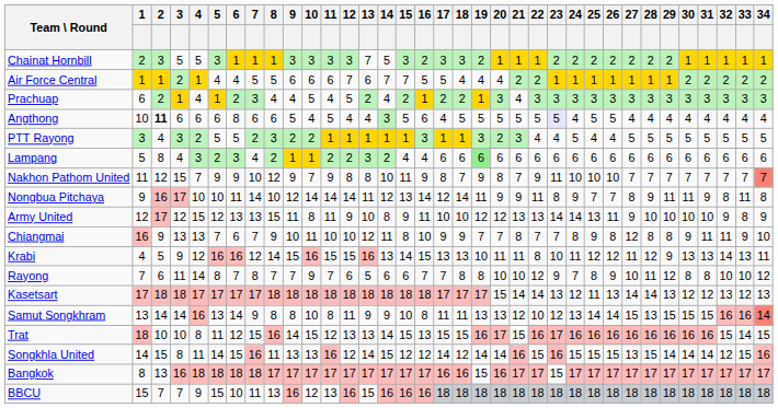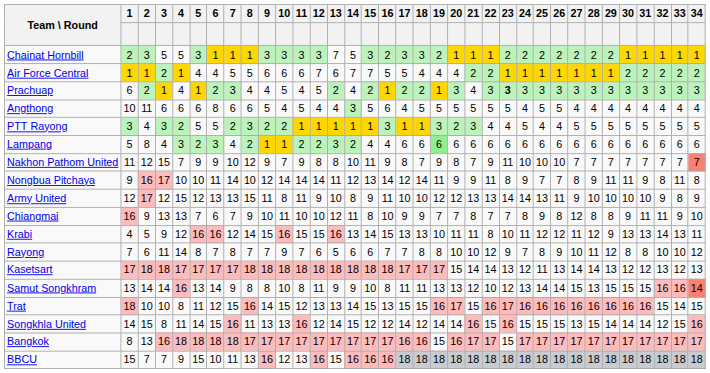Prachuap | 23: normal -> bold
Angthong | 2: bold -> normal
Angthong | 23: lavender background -> no background
